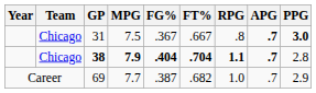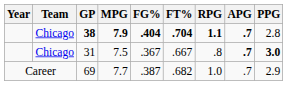rows swapped: 38 <-> 31
